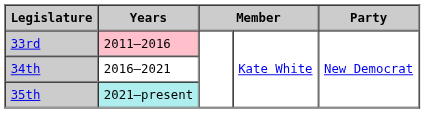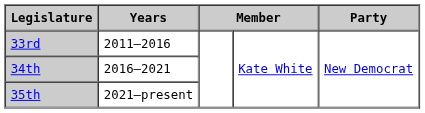33rd | Years: pink background -> no background
35th | Years: paleturquoise background -> no background
